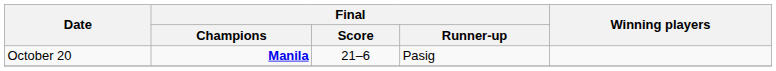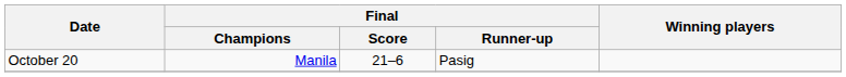October 20 | Final / Champions: bold -> normal
